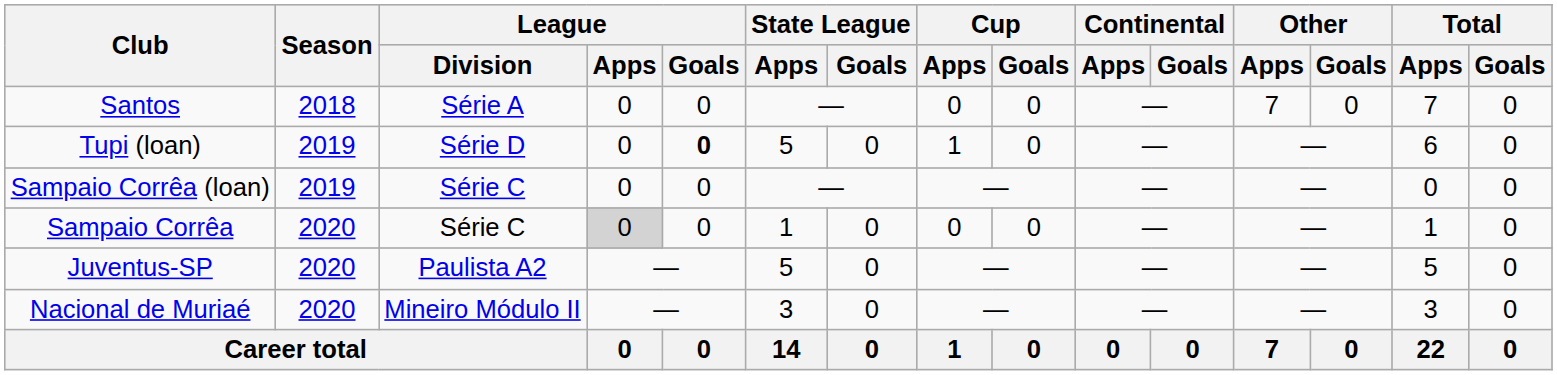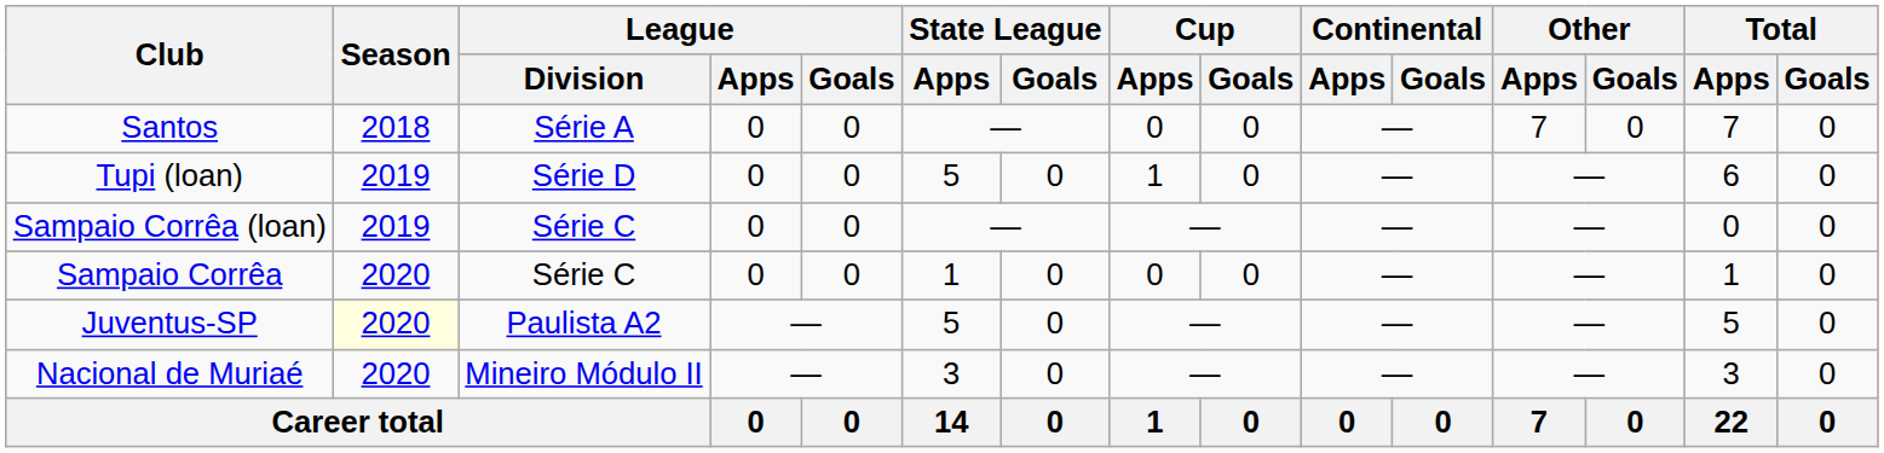Tupi (loan) | League / Goals: bold -> normal
Sampaio Corrêa | League / Apps: lightgrey background -> no background
Juventus-SP | Season: no background -> lightyellow background
